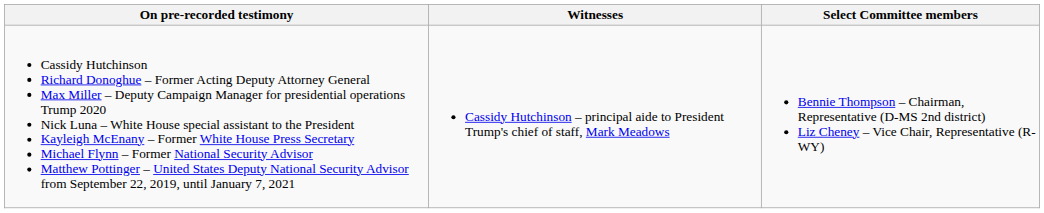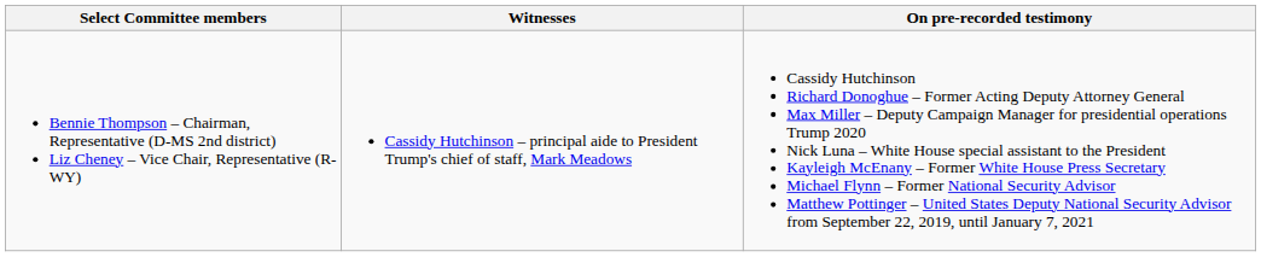columns swapped: Select Committee members <-> On pre-recorded testimony
